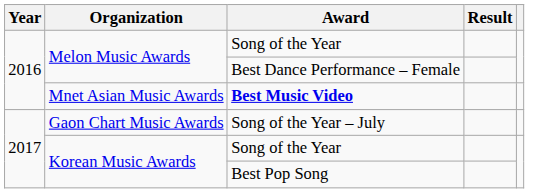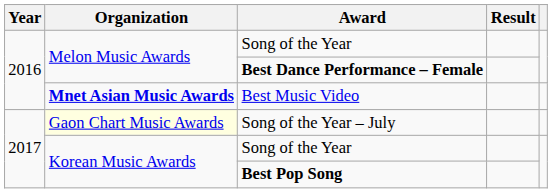Best Dance Performance – Female | Award: normal -> bold
Best Music Video | Organization: normal -> bold
Best Music Video | Award: bold -> normal
Song of the Year – July | Organization: no background -> lightyellow background
Best Pop Song | Award: normal -> bold
